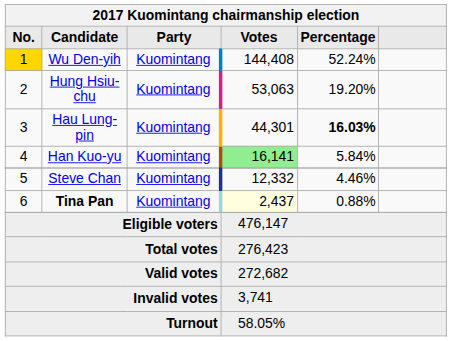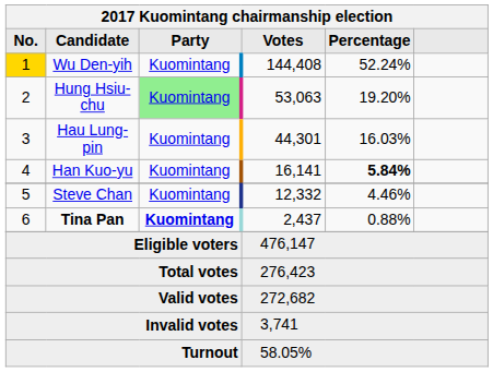Hung Hsiu-chu | Party: no background -> lightgreen background
Hau Lung-pin | Percentage: bold -> normal
Han Kuo-yu | Votes: lightgreen background -> no background
Han Kuo-yu | Percentage: normal -> bold
Tina Pan | Party: normal -> bold
Tina Pan | Votes: lightyellow background -> no background
